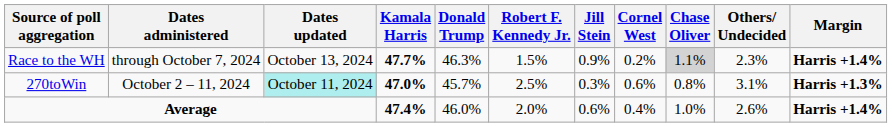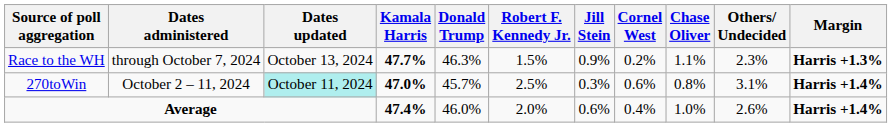Race to the WH | Chase Oliver: lightgrey background -> no background
Race to the WH | Margin: Harris +1.4% -> Harris +1.3%
270toWin | Margin: Harris +1.3% -> Harris +1.4%
